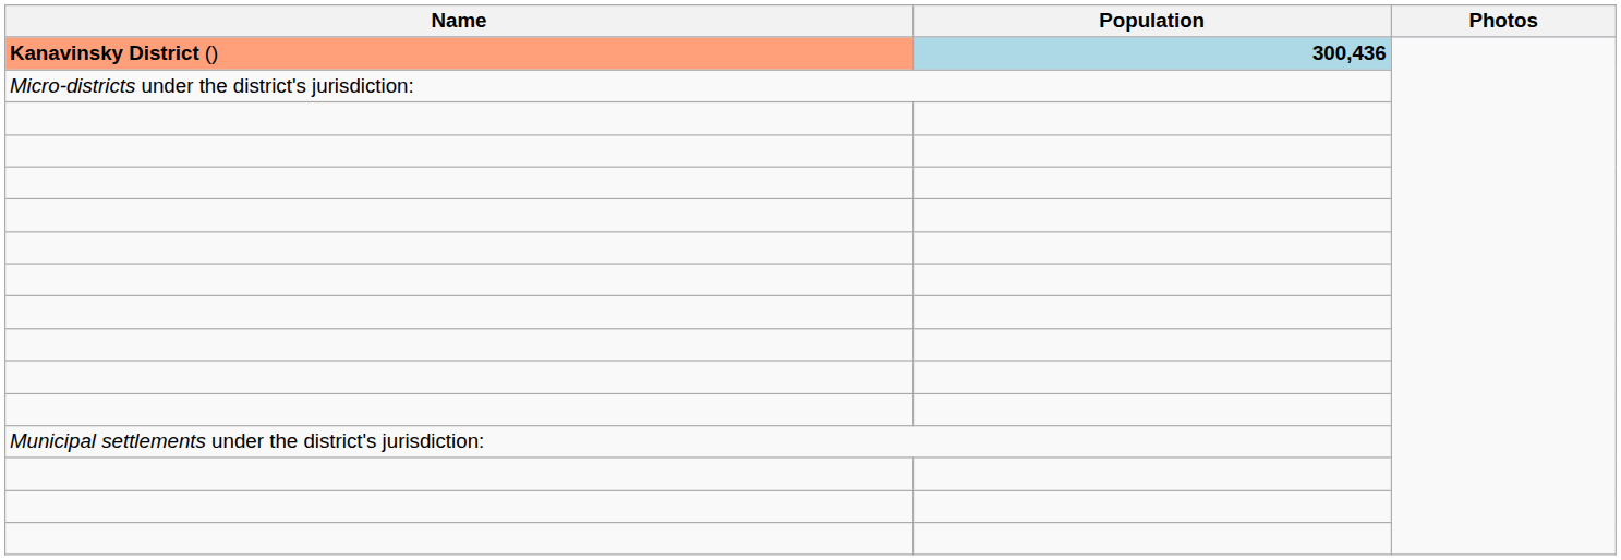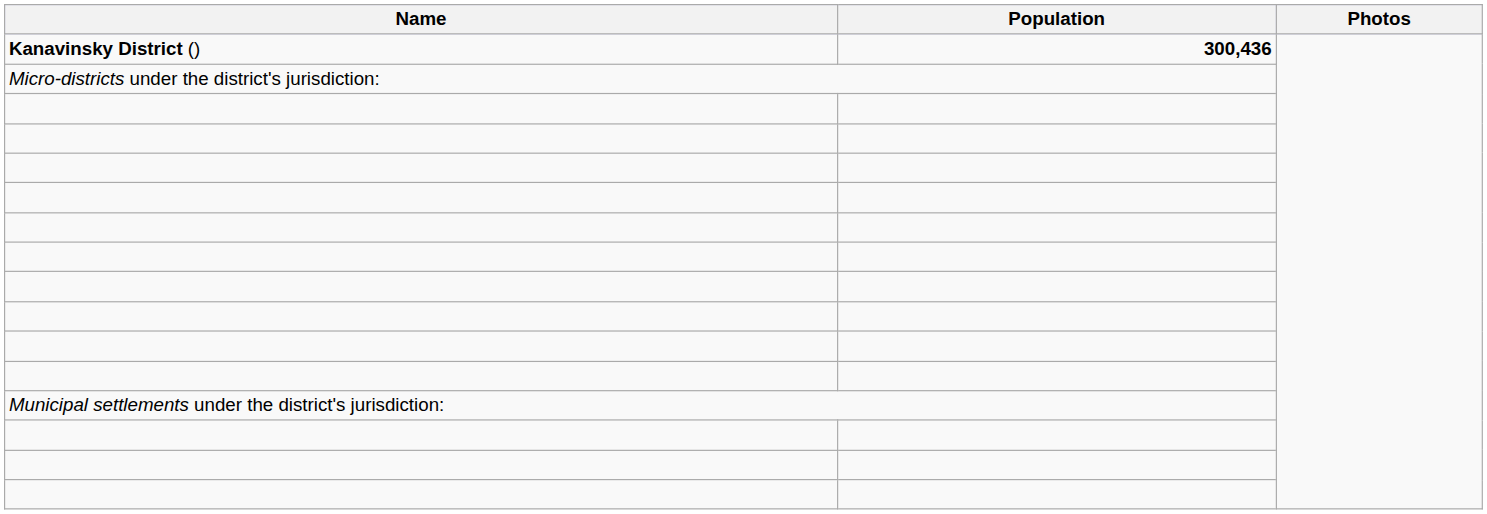Kanavinsky District () | Name: lightsalmon background -> no background
Kanavinsky District () | Population: lightblue background -> no background
